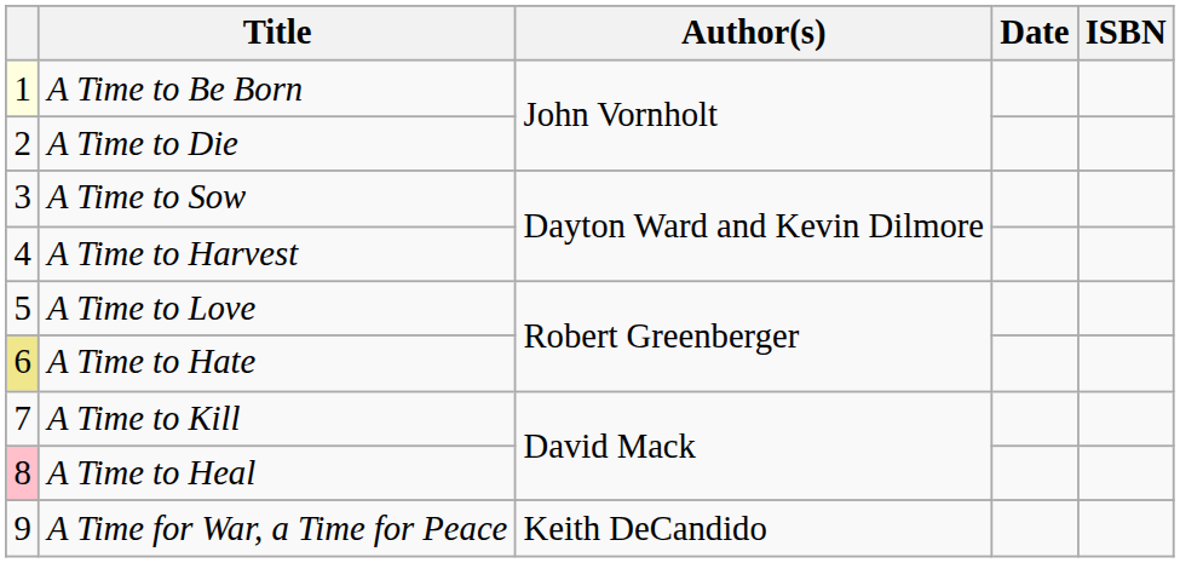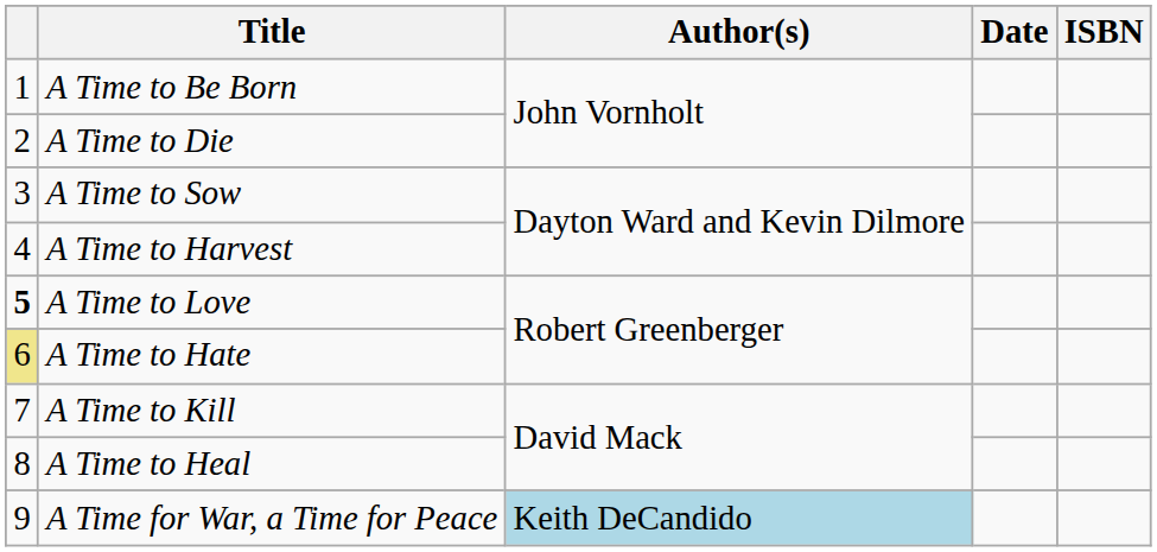A Time to Be Born | column 1: lightyellow background -> no background
A Time to Love | column 1: normal -> bold
A Time to Heal | column 1: pink background -> no background
A Time for War, a Time for Peace | Author(s): no background -> lightblue background
